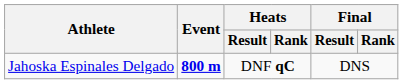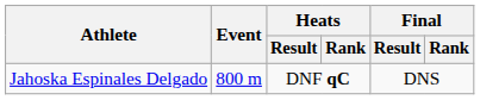Jahoska Espinales Delgado | Event: bold -> normal
